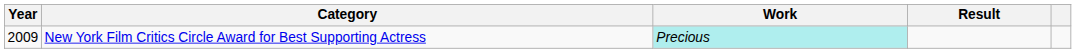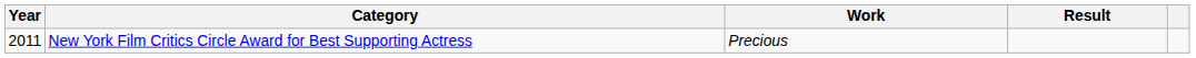row 2 | Year: 2009 -> 2011
row 2 | Work: paleturquoise background -> no background
